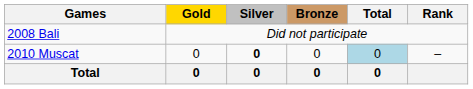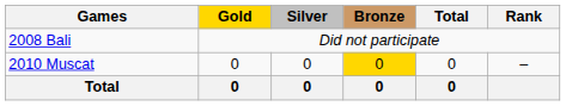2010 Muscat | Silver: bold -> normal
2010 Muscat | Bronze: no background -> gold background
2010 Muscat | Total: lightblue background -> no background
